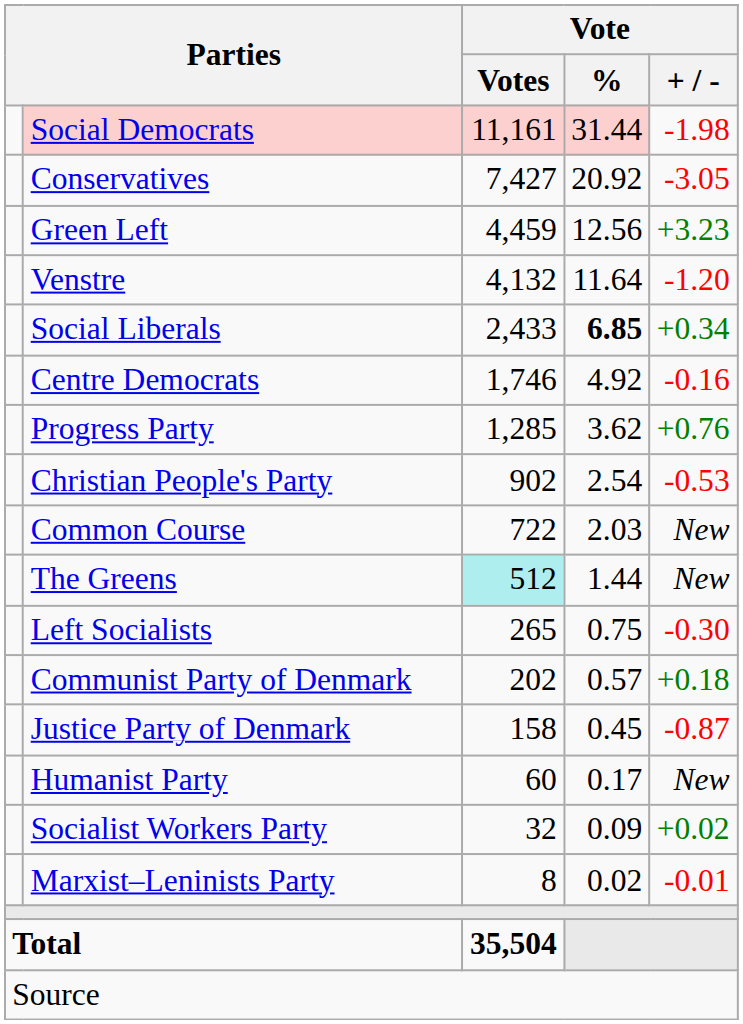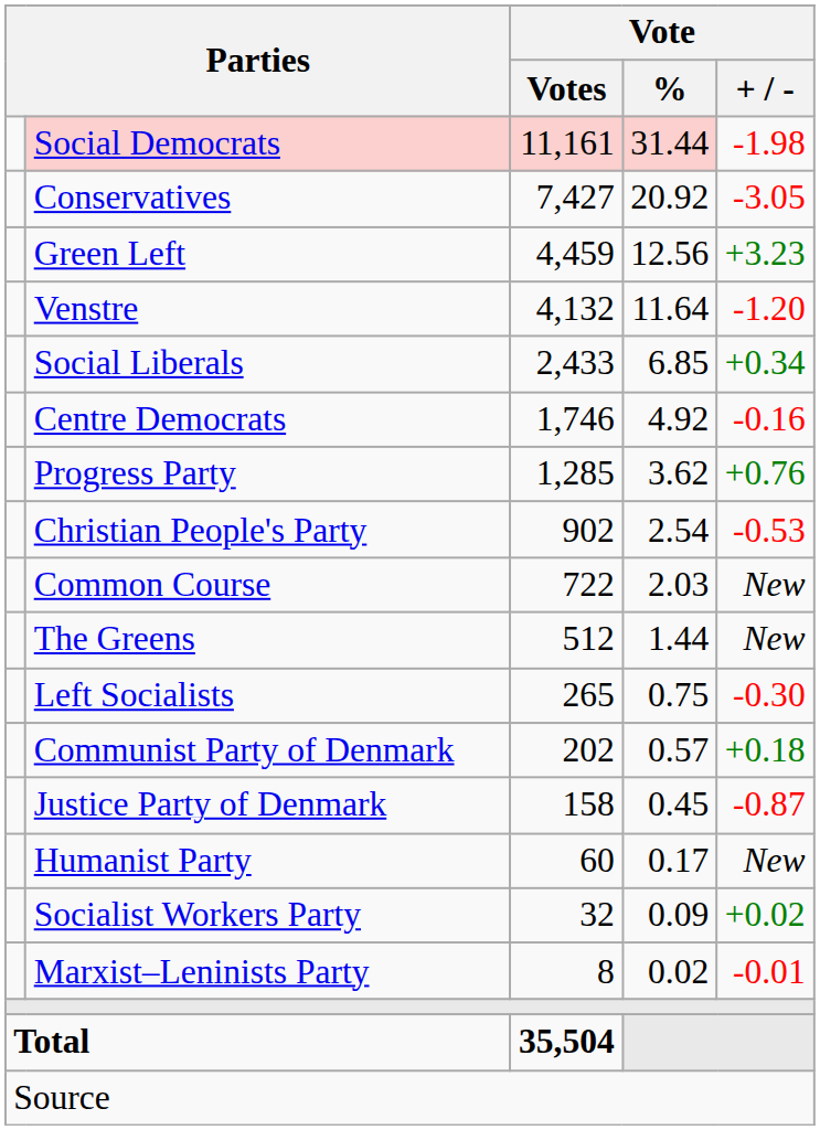Social Liberals | Vote / %: bold -> normal
The Greens | Vote / Votes: paleturquoise background -> no background
